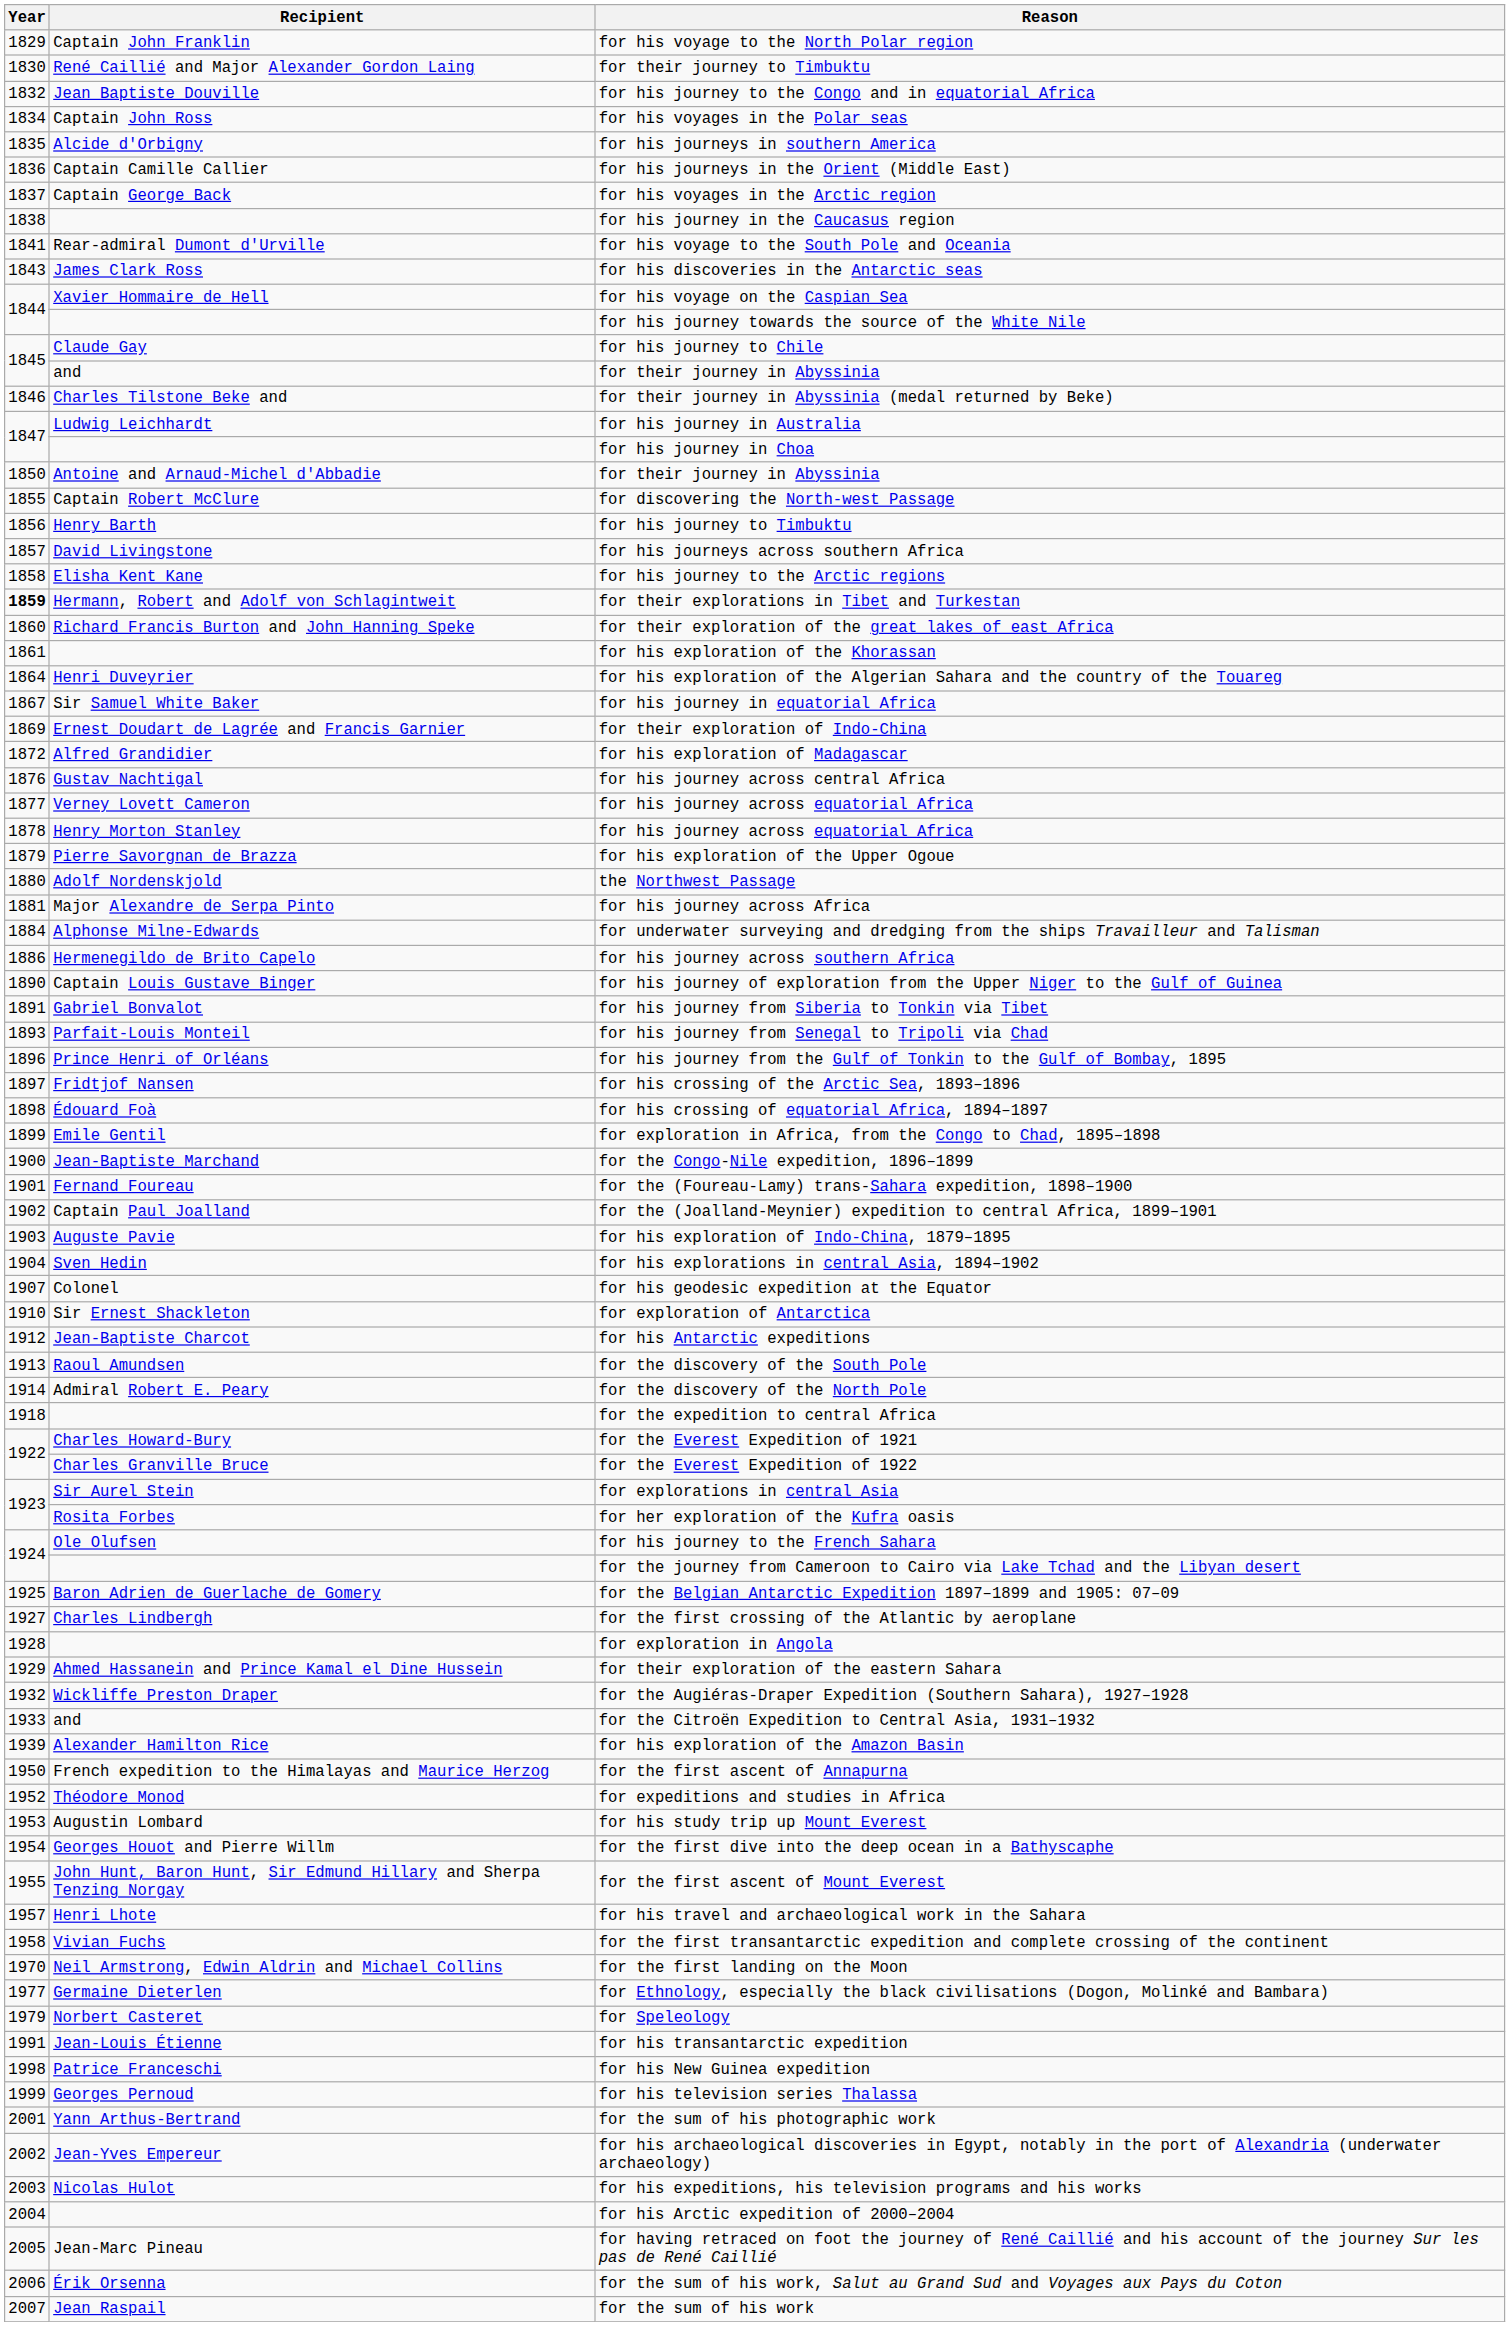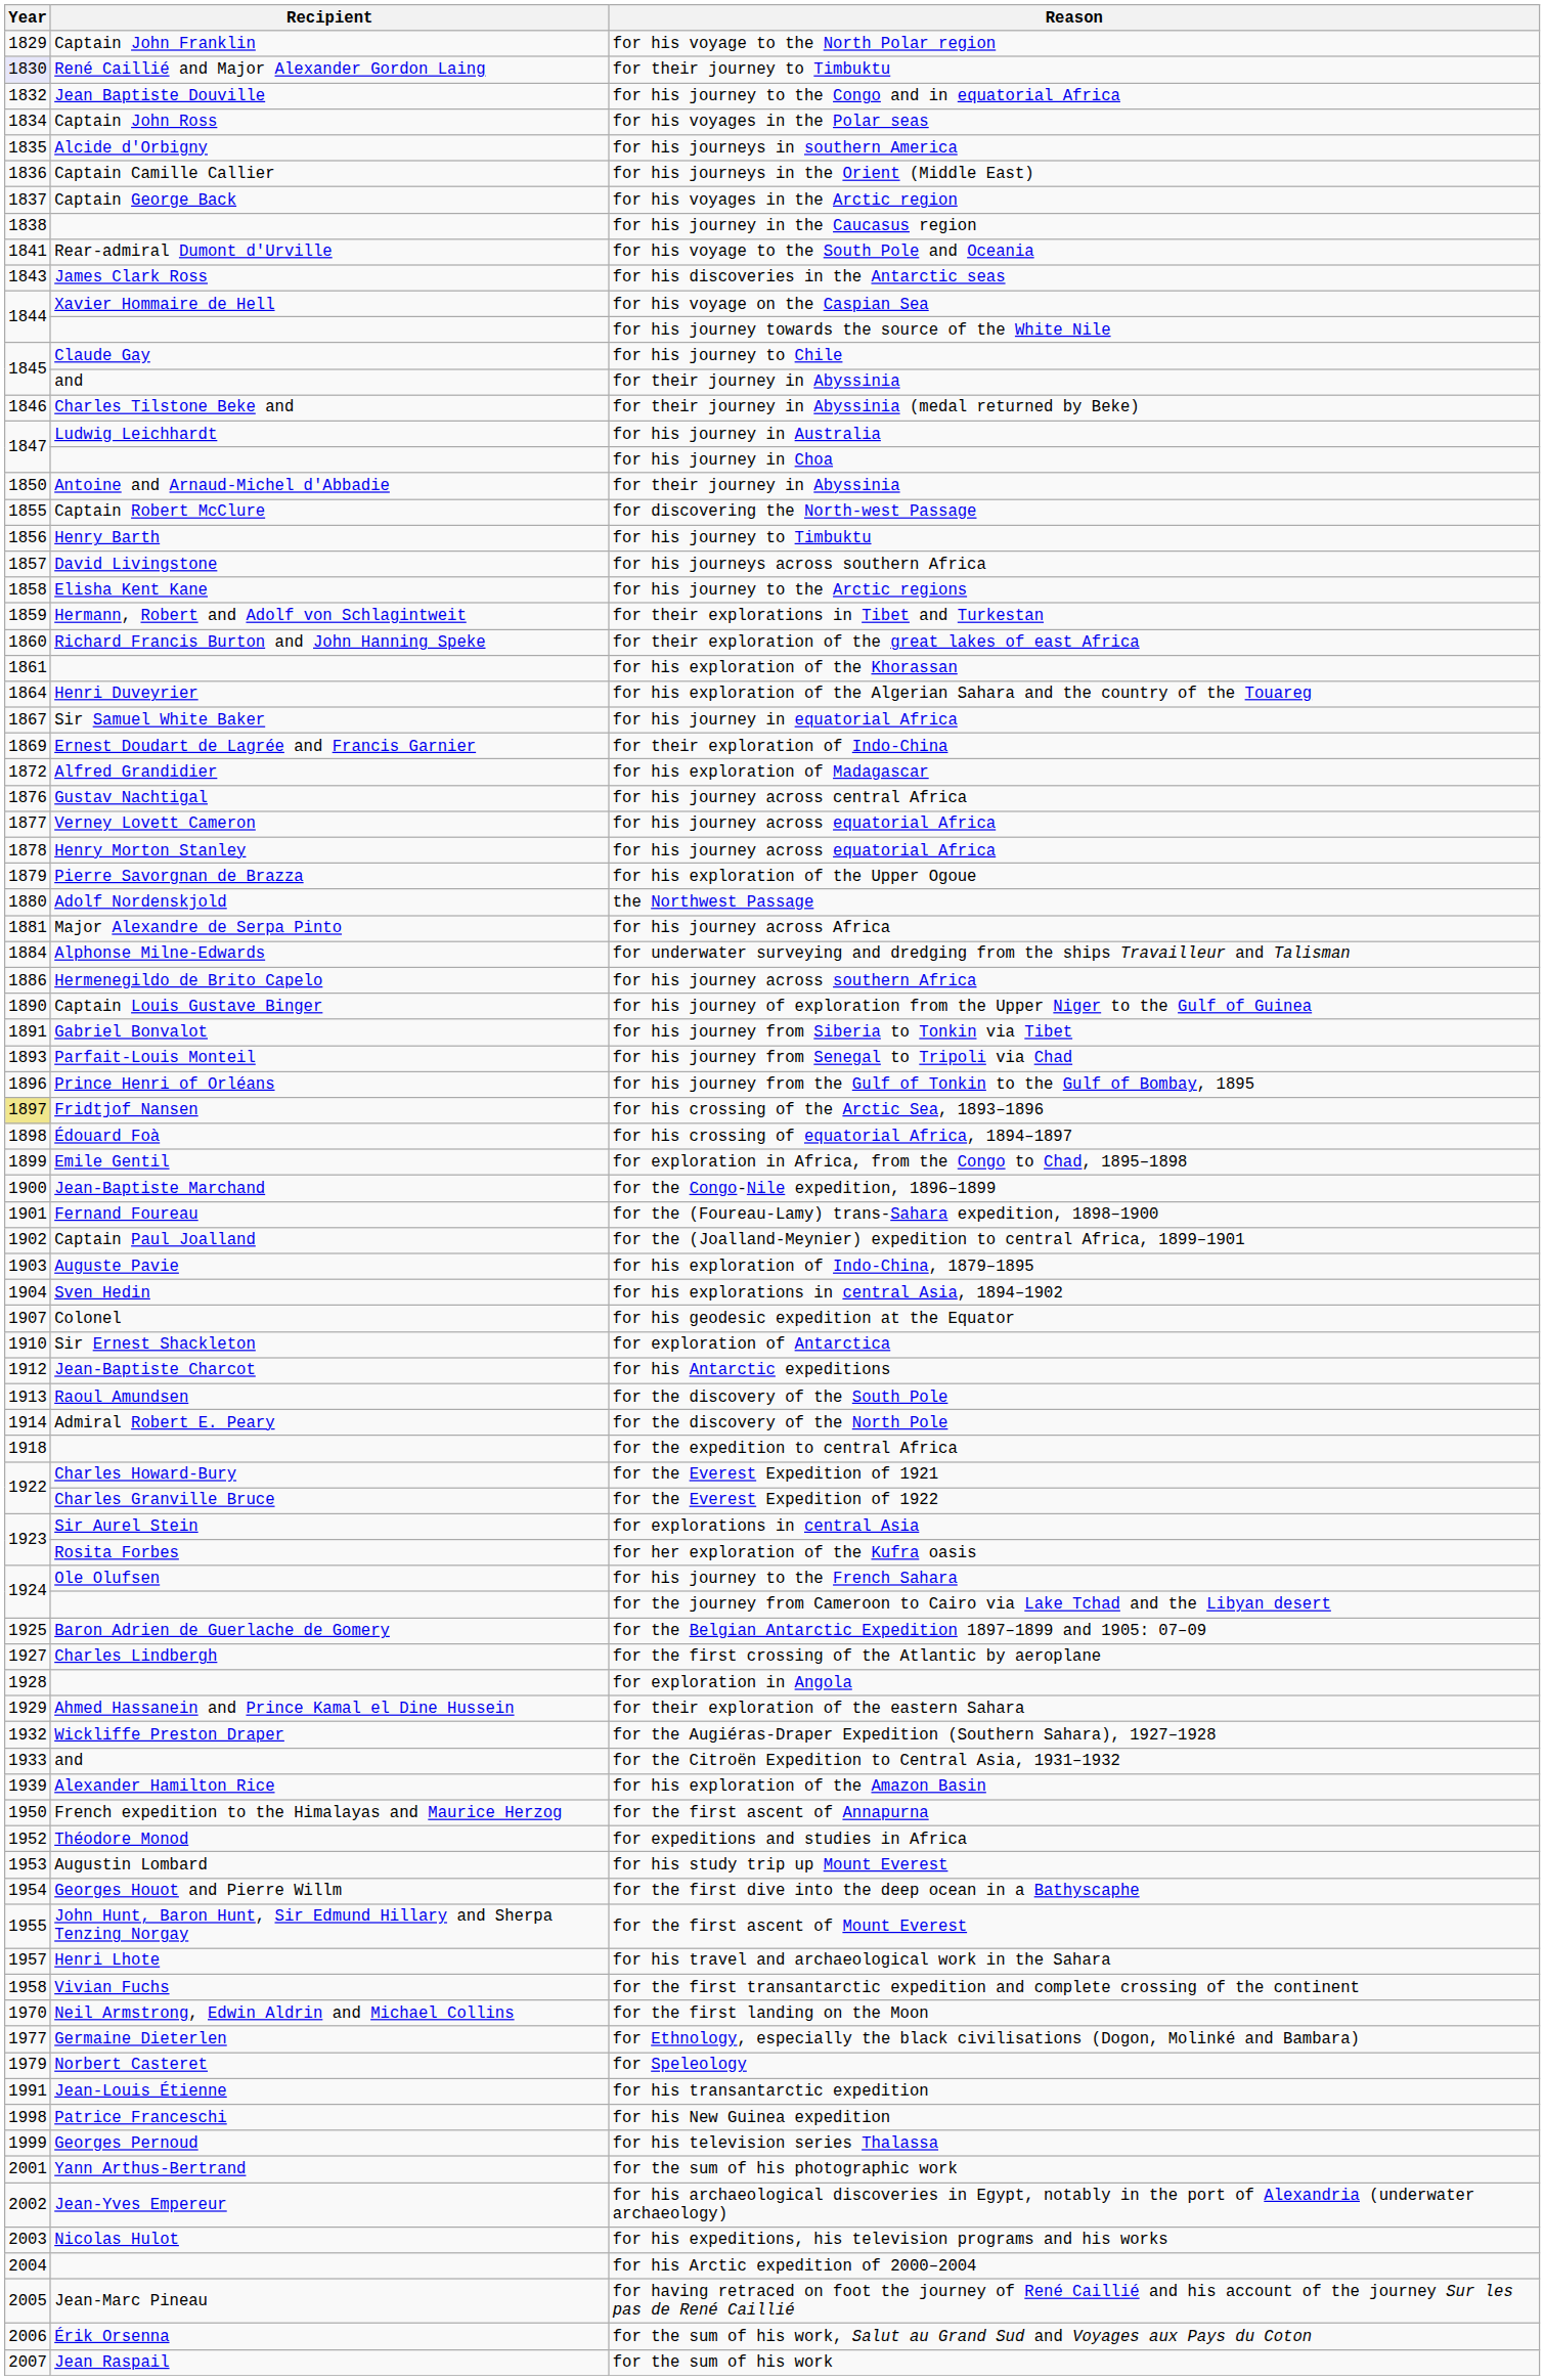for their journey to Timbuktu | Year: no background -> lavender background
for their explorations in Tibet and Turkestan | Year: bold -> normal
for his crossing of the Arctic Sea, 1893–1896 | Year: no background -> khaki background
